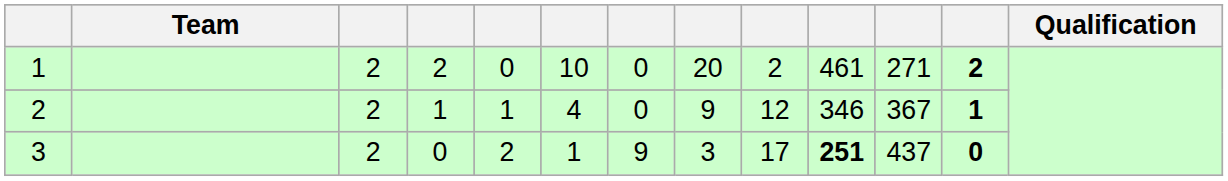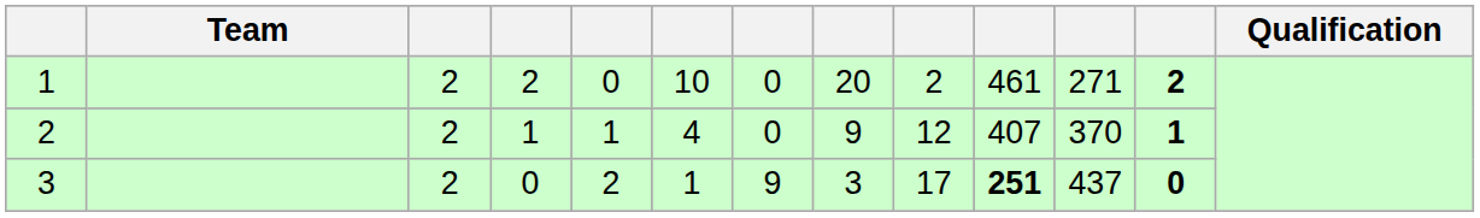row 3 | column 10: 346 -> 407
row 3 | column 11: 367 -> 370
